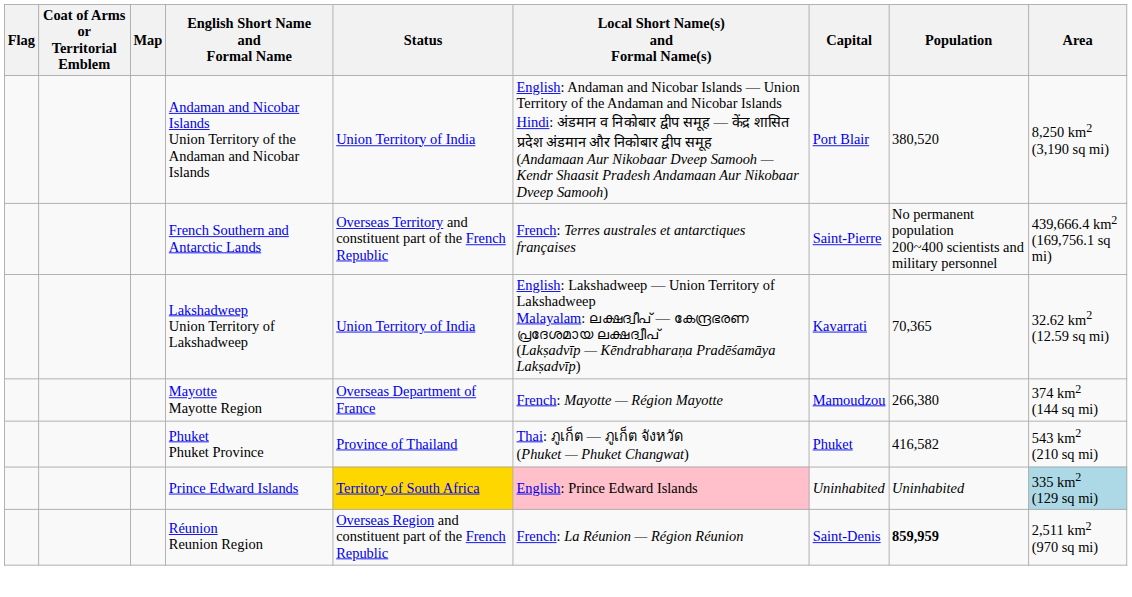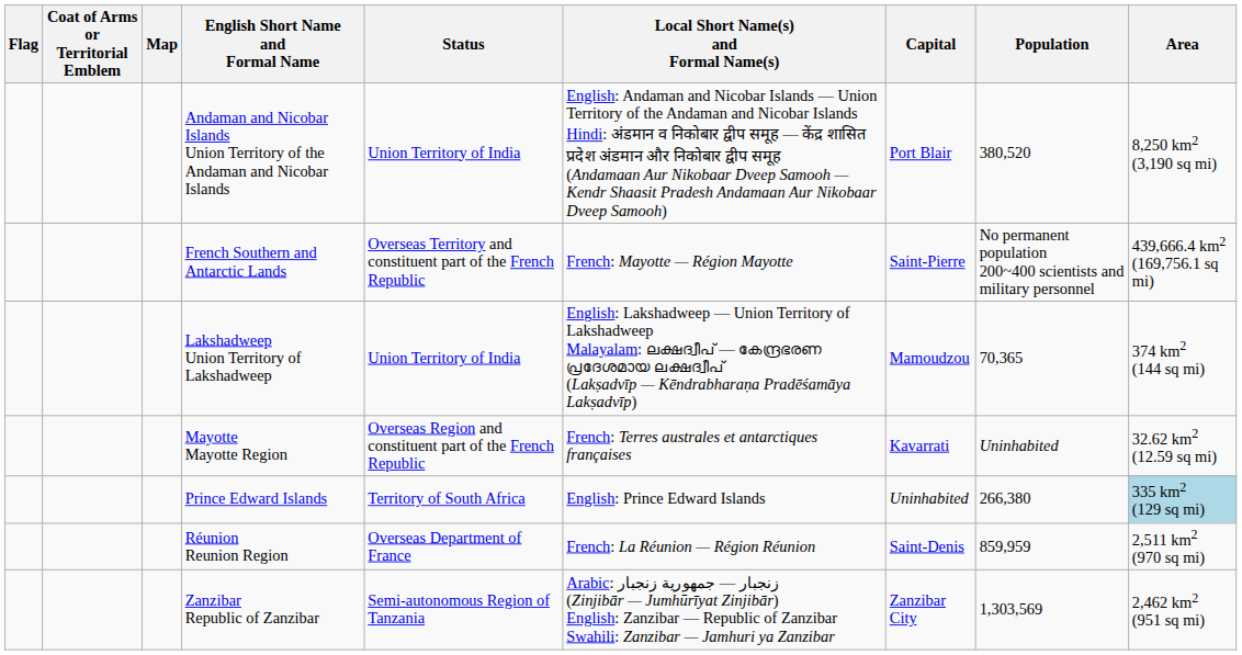French Southern and Antarctic Lands | Local Short Name(s) and Formal Name(s): French: Terres australes et antarctiques françaises -> French: Mayotte — Région Mayotte
Lakshadweep Union Territory of Lakshadweep | Capital: Kavarrati -> Mamoudzou
Lakshadweep Union Territory of Lakshadweep | Area: 32.62 km2 (12.59 sq mi) -> 374 km2 (144 sq mi)
Mayotte Mayotte Region | Status: Overseas Department of France -> Overseas Region and constituent part of the French Republic
Mayotte Mayotte Region | Local Short Name(s) and Formal Name(s): French: Mayotte — Région Mayotte -> French: Terres australes et antarctiques françaises
Mayotte Mayotte Region | Capital: Mamoudzou -> Kavarrati
Mayotte Mayotte Region | Population: 266,380 -> Uninhabited
Mayotte Mayotte Region | Area: 374 km2 (144 sq mi) -> 32.62 km2 (12.59 sq mi)
- row: Phuket Phuket Province | Province of Thailand | Thai: ภูเก็ต — ภูเก็ต จังหวัด (Phuket — Phuket Changwat) | Phuket | 416,582 | 543 km2 (210 sq mi)
Prince Edward Islands | Status: gold background -> no background
Prince Edward Islands | Local Short Name(s) and Formal Name(s): pink background -> no background
Prince Edward Islands | Population: Uninhabited -> 266,380
Réunion Reunion Region | Status: Overseas Region and constituent part of the French Republic -> Overseas Department of France
Réunion Reunion Region | Population: bold -> normal
+ row: Zanzibar Republic of Zanzibar | Semi-autonomous Region of Tanzania | Arabic: زنجبار — جمهورية زنجبار (Zinjibār — Jumhūrīyat Zinjibār) English: Zanzibar — Republic of Zanzibar Swahili: Zanzibar — Jamhuri ya Zanzibar | Zanzibar City | 1,303,569 | 2,462 km2 (951 sq mi)
